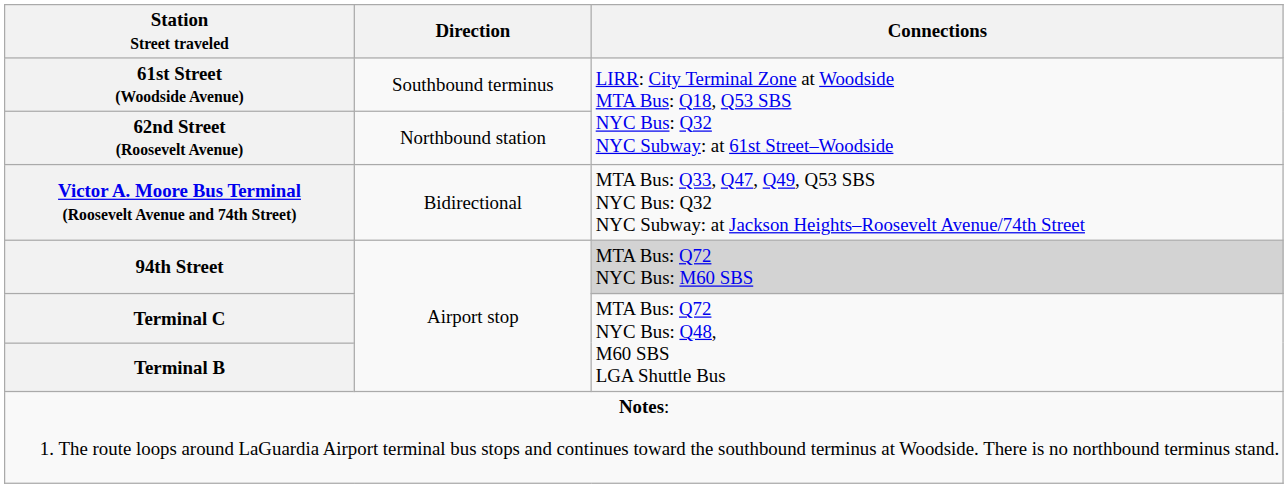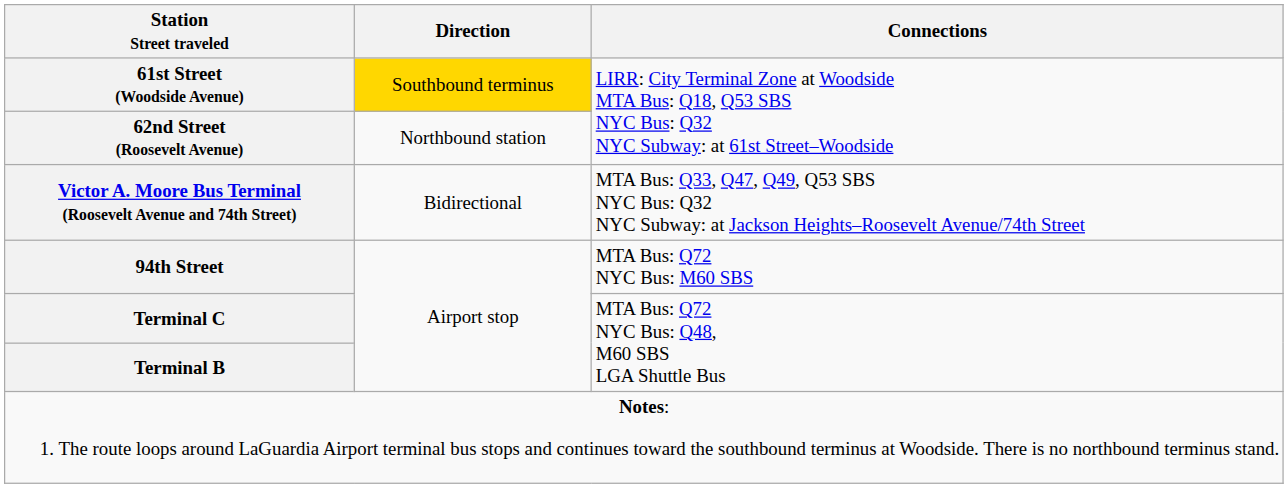61st Street (Woodside Avenue) | Direction: no background -> gold background
94th Street | Connections: lightgrey background -> no background
